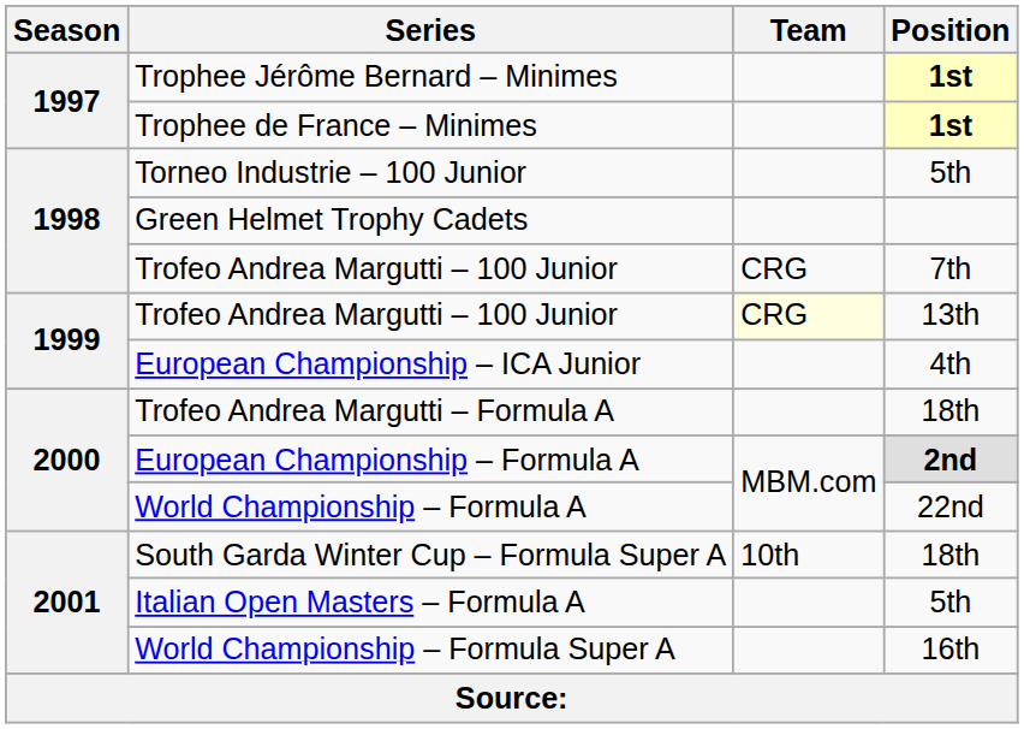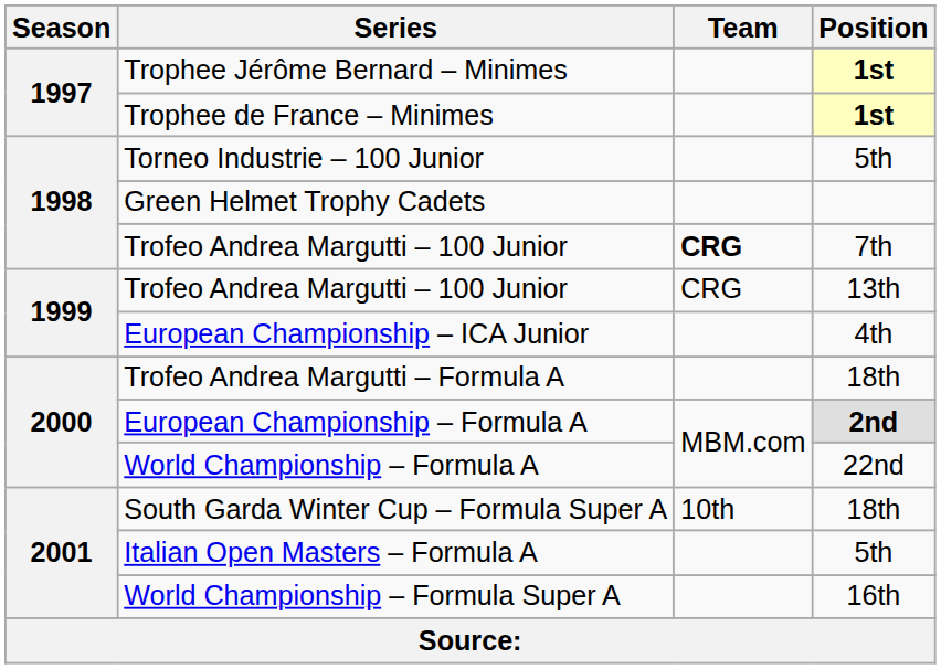Trofeo Andrea Margutti – 100 Junior / 7th | Team: normal -> bold
Trofeo Andrea Margutti – 100 Junior / 13th | Team: lightyellow background -> no background
